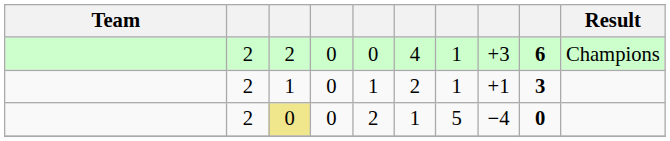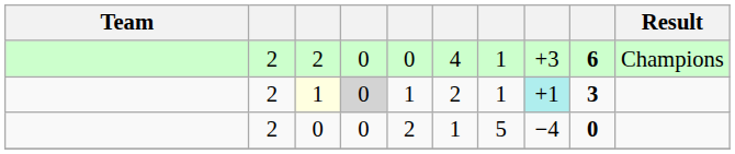row 3 | column 3: no background -> lightyellow background
row 3 | column 4: no background -> lightgrey background
row 3 | column 8: no background -> paleturquoise background
row 4 | column 3: khaki background -> no background
